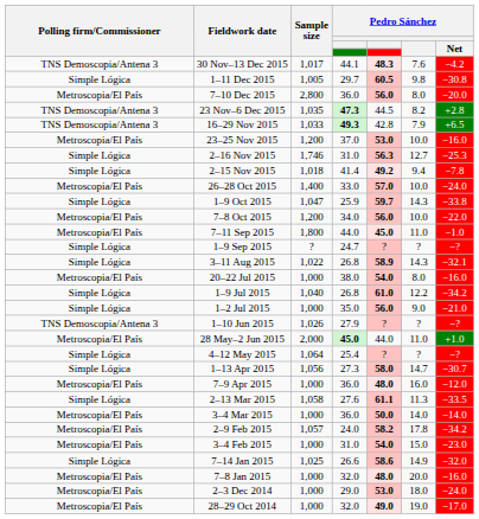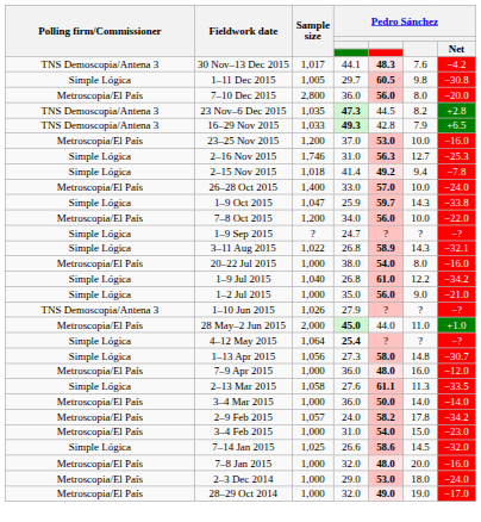- row: Metroscopia/El País | 7–11 Sep 2015 | 1,800 | 44.0 | 45.0 | 11.0 | −1.0
4–12 May 2015 | column 4: normal -> bold
1–13 Apr 2015 | column 6: 14.7 -> 14.8
7–14 Jan 2015 | column 6: 14.9 -> 14.5
